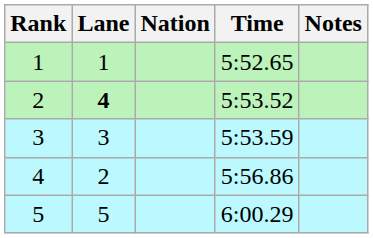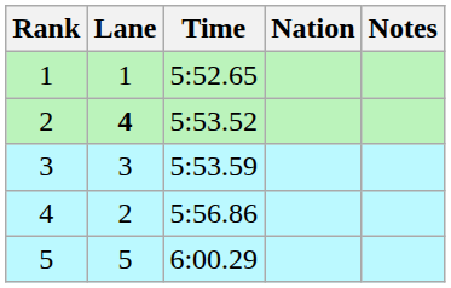columns swapped: Nation <-> Time
